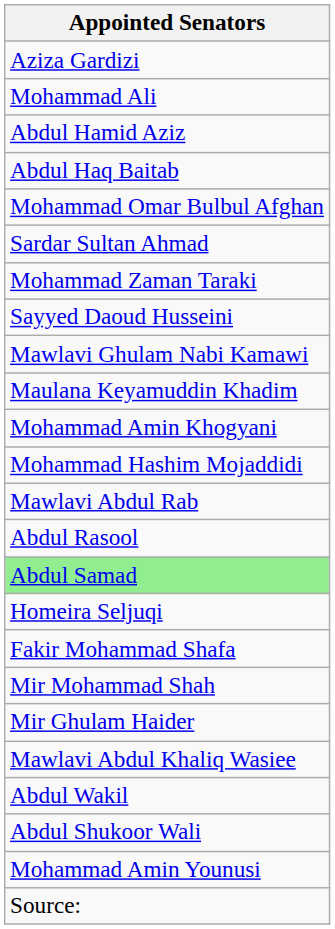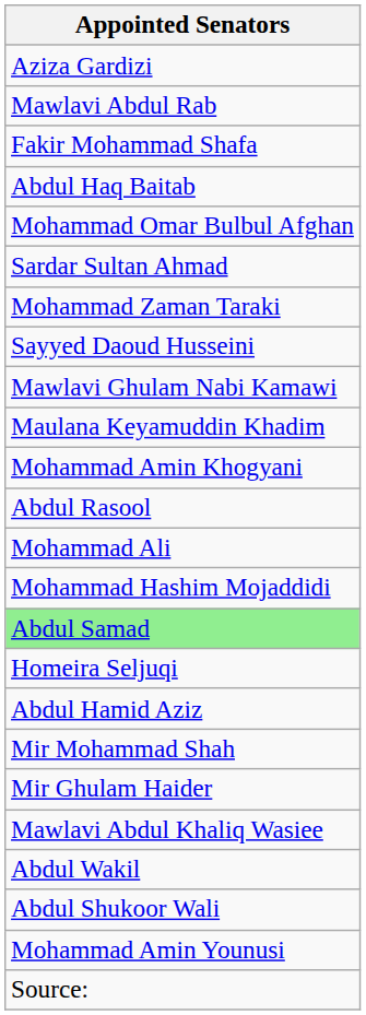row 3 | column 1: Mohammad Ali -> Mawlavi Abdul Rab
row 4 | column 1: Abdul Hamid Aziz -> Fakir Mohammad Shafa
row 13 | column 1: Mohammad Hashim Mojaddidi -> Abdul Rasool
row 14 | column 1: Mawlavi Abdul Rab -> Mohammad Ali
row 15 | column 1: Abdul Rasool -> Mohammad Hashim Mojaddidi
row 18 | column 1: Fakir Mohammad Shafa -> Abdul Hamid Aziz
